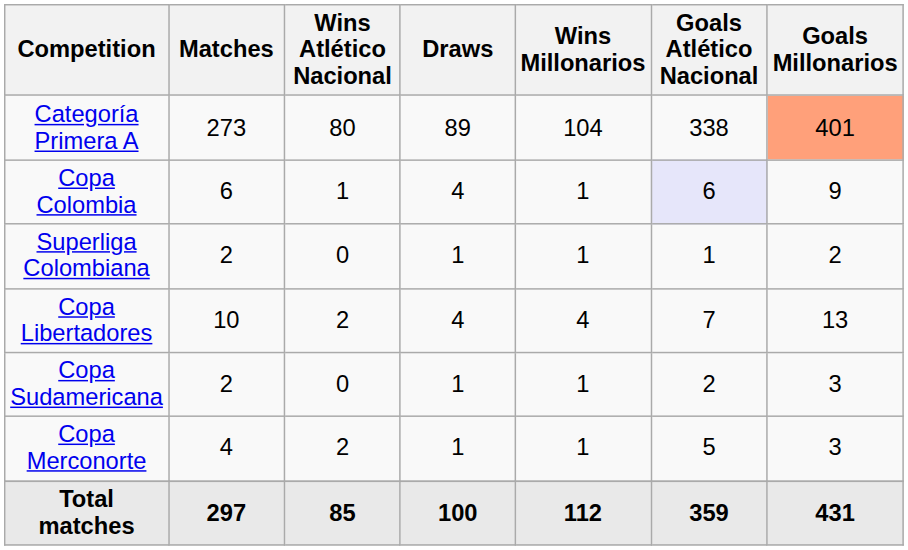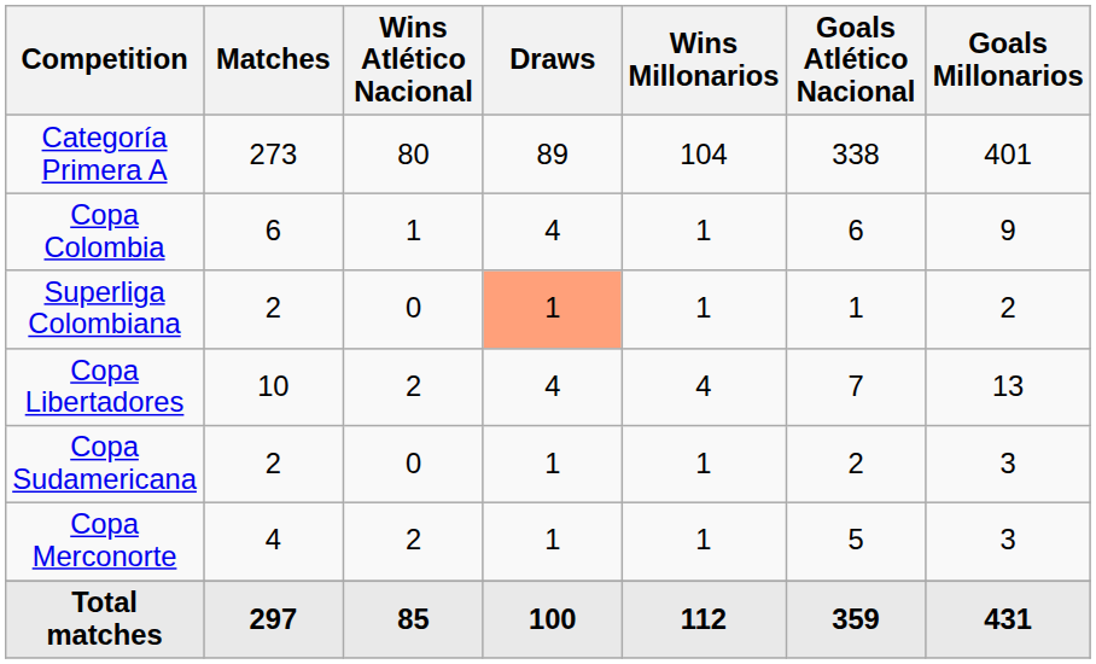Categoría Primera A | Goals Millonarios: lightsalmon background -> no background
Copa Colombia | Goals Atlético Nacional: lavender background -> no background
Superliga Colombiana | Draws: no background -> lightsalmon background
